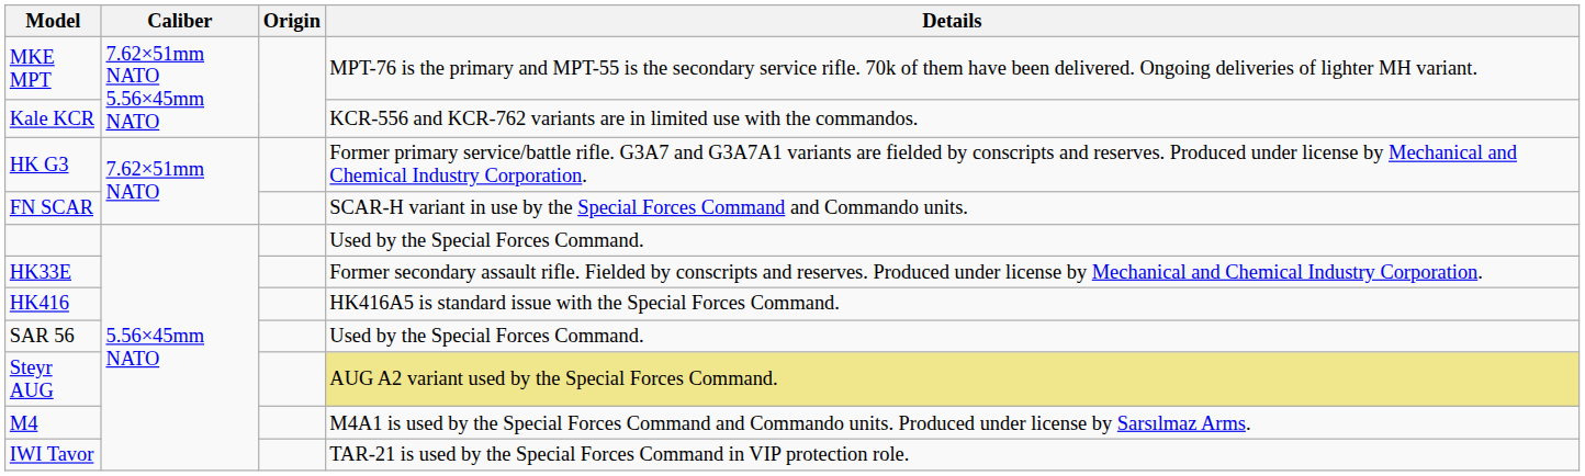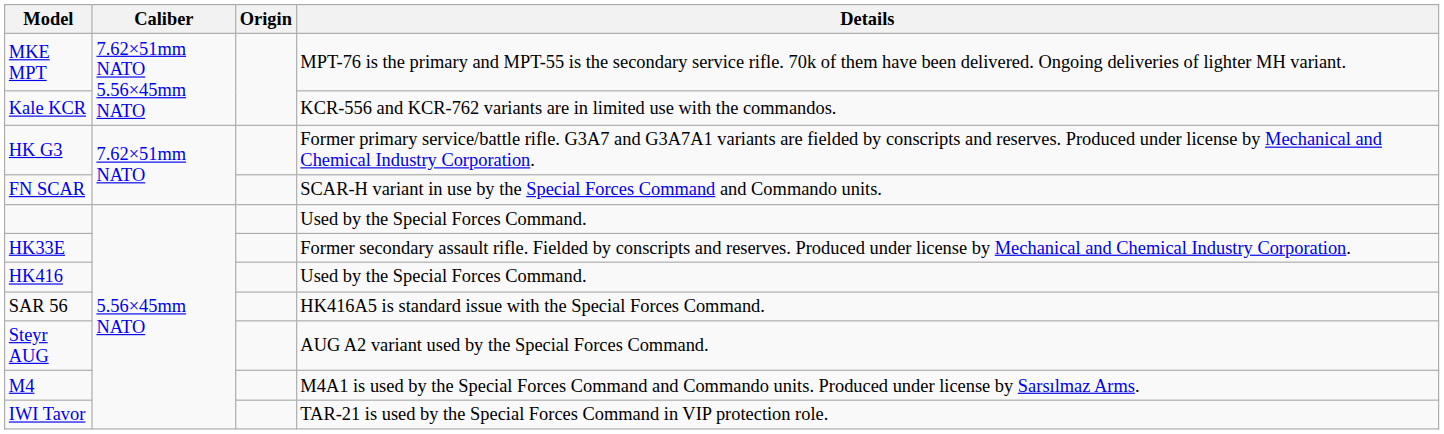HK416 | Details: HK416A5 is standard issue with the Special Forces Command. -> Used by the Special Forces Command.
SAR 56 | Details: Used by the Special Forces Command. -> HK416A5 is standard issue with the Special Forces Command.
Steyr AUG | Details: khaki background -> no background
